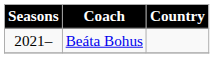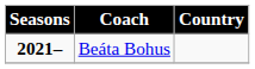Beáta Bohus | Seasons: normal -> bold
